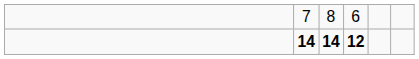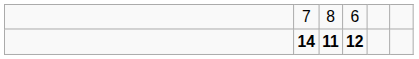row 2 | column 3: 14 -> 11
